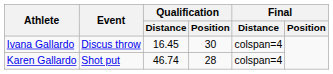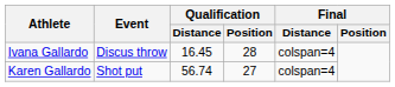Ivana Gallardo | Qualification / Position: 30 -> 28
Karen Gallardo | Qualification / Distance: 46.74 -> 56.74
Karen Gallardo | Qualification / Position: 28 -> 27
